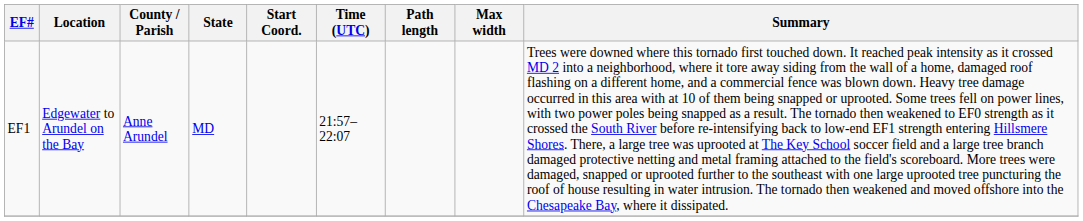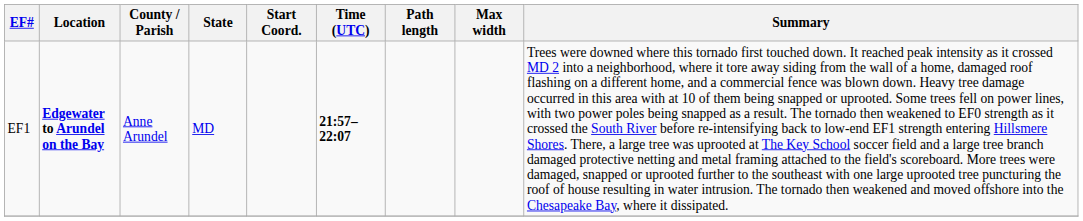EF1 | Location: normal -> bold
EF1 | Time (UTC): normal -> bold
